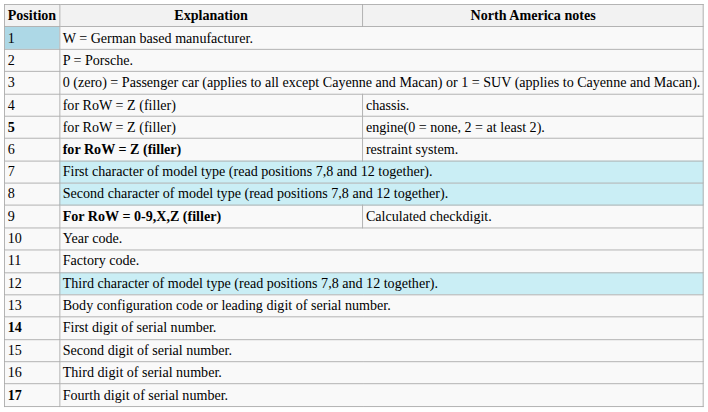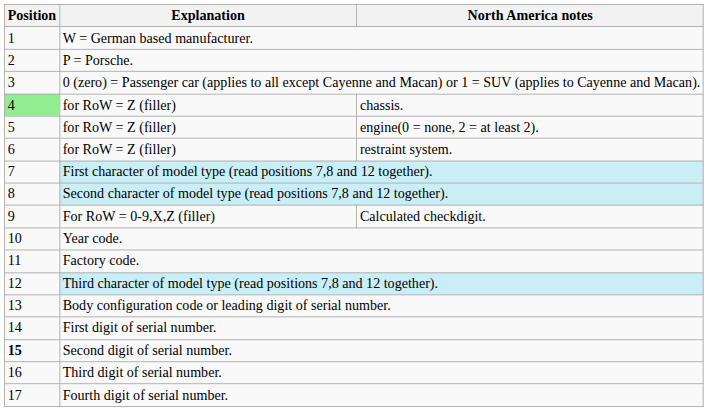W = German based manufacturer. | Position: lightblue background -> no background
chassis. | Position: no background -> lightgreen background
engine(0 = none, 2 = at least 2). | Position: bold -> normal
restraint system. | Explanation: bold -> normal
Calculated checkdigit. | Explanation: bold -> normal
First digit of serial number. | Position: bold -> normal
Second digit of serial number. | Position: normal -> bold
Fourth digit of serial number. | Position: bold -> normal
